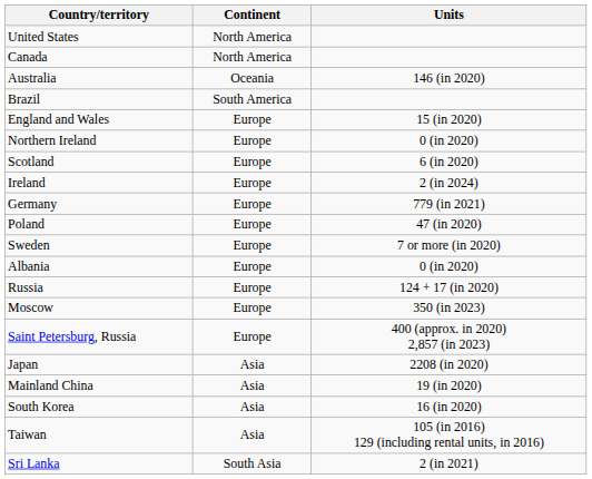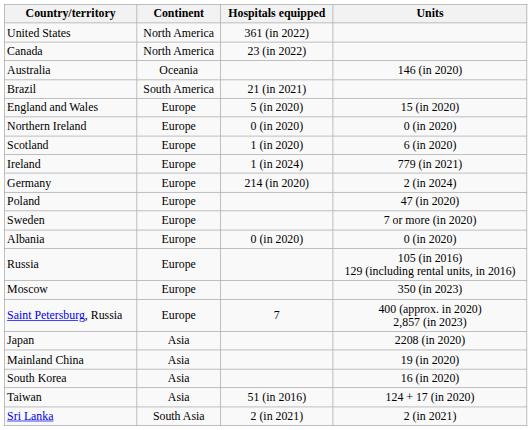+ column: Hospitals equipped | 361 (in 2022) | 23 (in 2022) | 21 (in 2021) | 5 (in 2020) | 0 (in 2020) | 1 (in 2020) | 1 (in 2024) | 214 (in 2020) | 0 (in 2020) | 7 | 51 (in 2016) | 2 (in 2021)
Ireland | Units: 2 (in 2024) -> 779 (in 2021)
Germany | Units: 779 (in 2021) -> 2 (in 2024)
Russia | Units: 124 + 17 (in 2020) -> 105 (in 2016) 129 (including rental units, in 2016)
Taiwan | Units: 105 (in 2016) 129 (including rental units, in 2016) -> 124 + 17 (in 2020)
